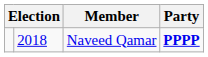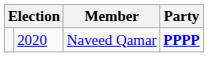Naveed Qamar | column 2: 2018 -> 2020
